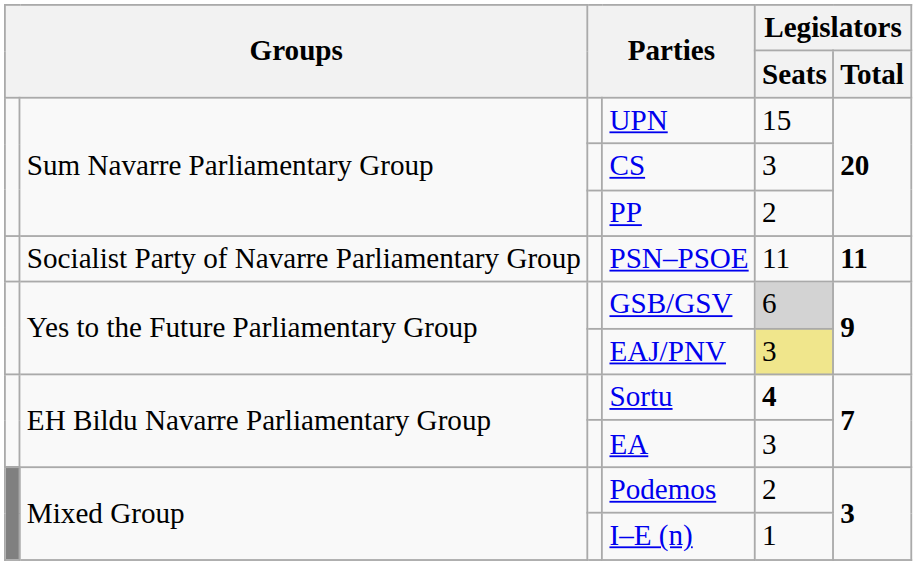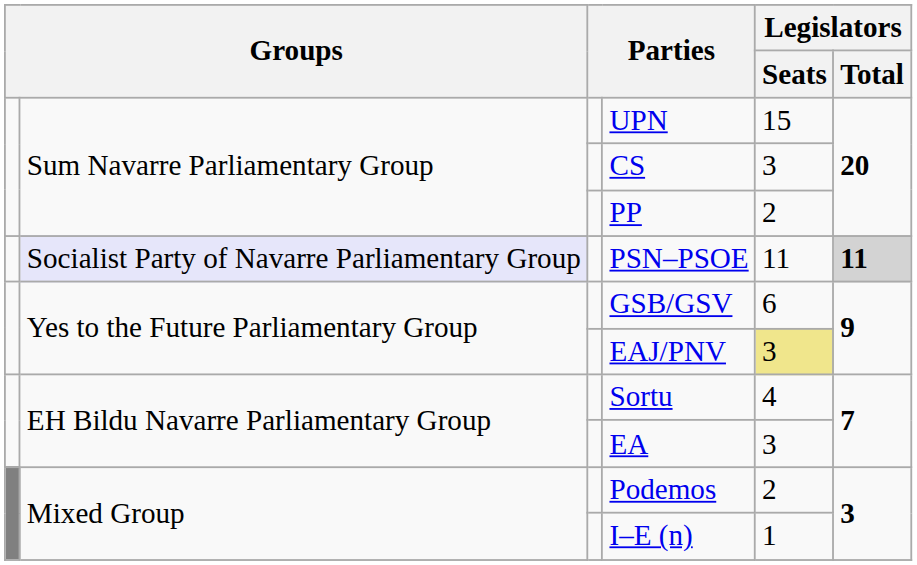PSN–PSOE | column 2: no background -> lavender background
PSN–PSOE | Legislators / Total: no background -> lightgrey background
GSB/GSV | Legislators / Seats: lightgrey background -> no background
Sortu | Legislators / Seats: bold -> normal
